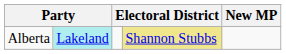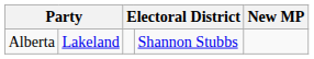Alberta | column 2: paleturquoise background -> no background
Alberta | column 4: khaki background -> no background
